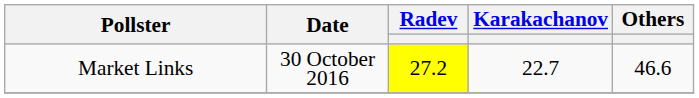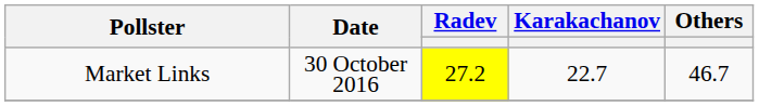Market Links | Others: 46.6 -> 46.7
